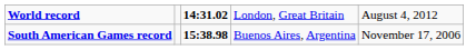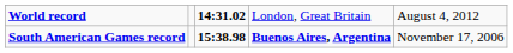South American Games record | column 4: normal -> bold
